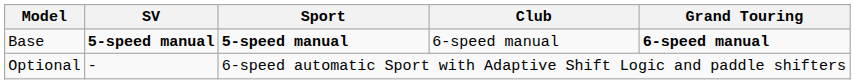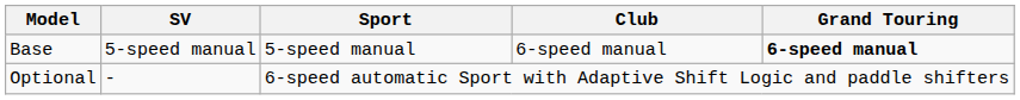Base | SV: bold -> normal
Base | Sport: bold -> normal
